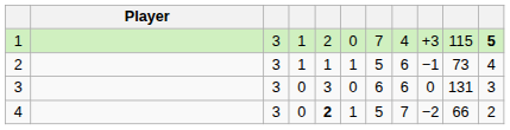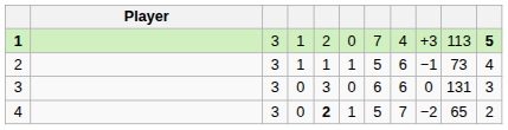row 2 | column 1: normal -> bold
row 2 | column 10: 115 -> 113
row 5 | column 10: 66 -> 65
